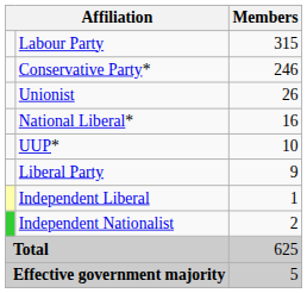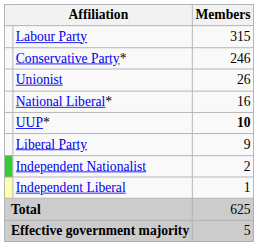UUP* | Members: normal -> bold
rows swapped: Independent Nationalist <-> Independent Liberal
